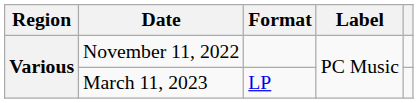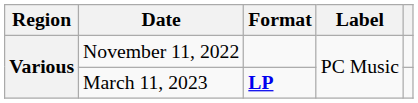March 11, 2023 | Format: normal -> bold
